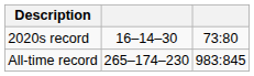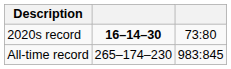2020s record | column 2: normal -> bold
